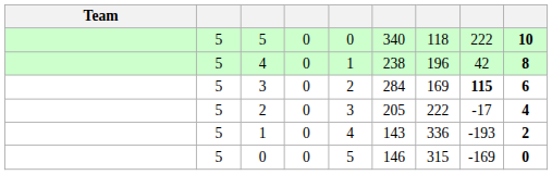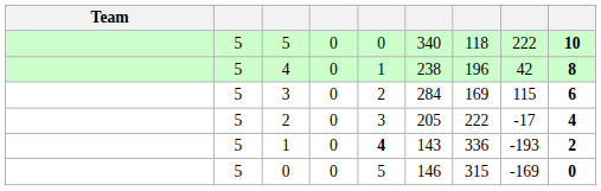row 4 | column 8: bold -> normal
row 6 | column 5: normal -> bold
